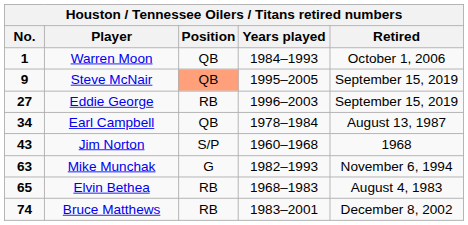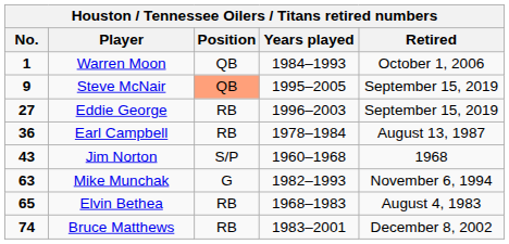Earl Campbell | No.: 34 -> 36
Earl Campbell | Position: QB -> RB
